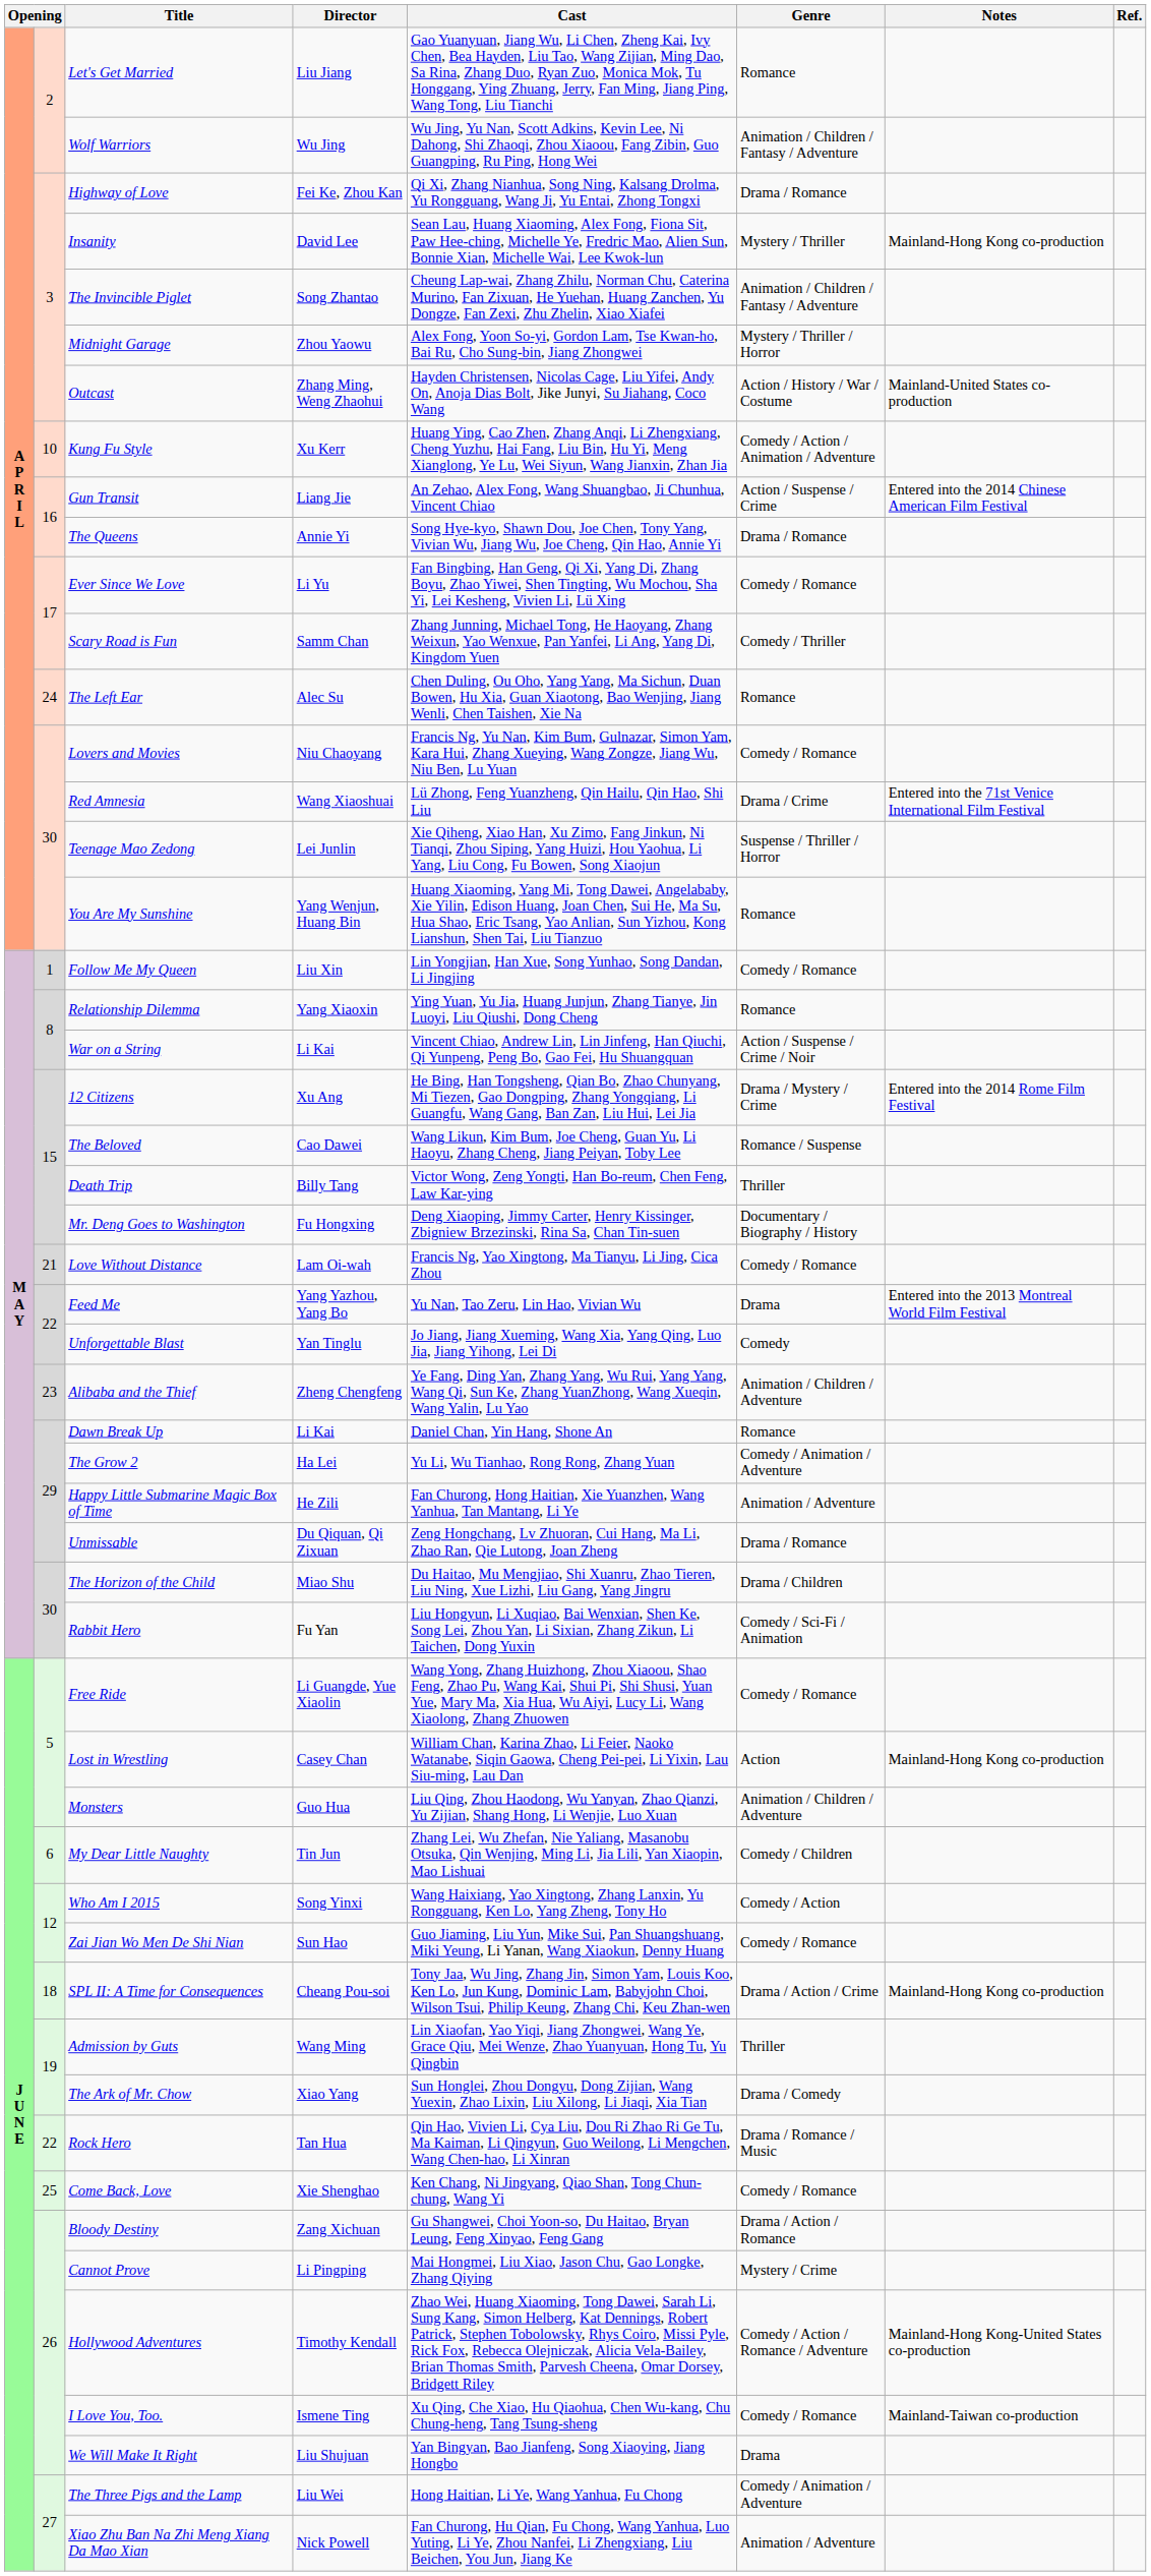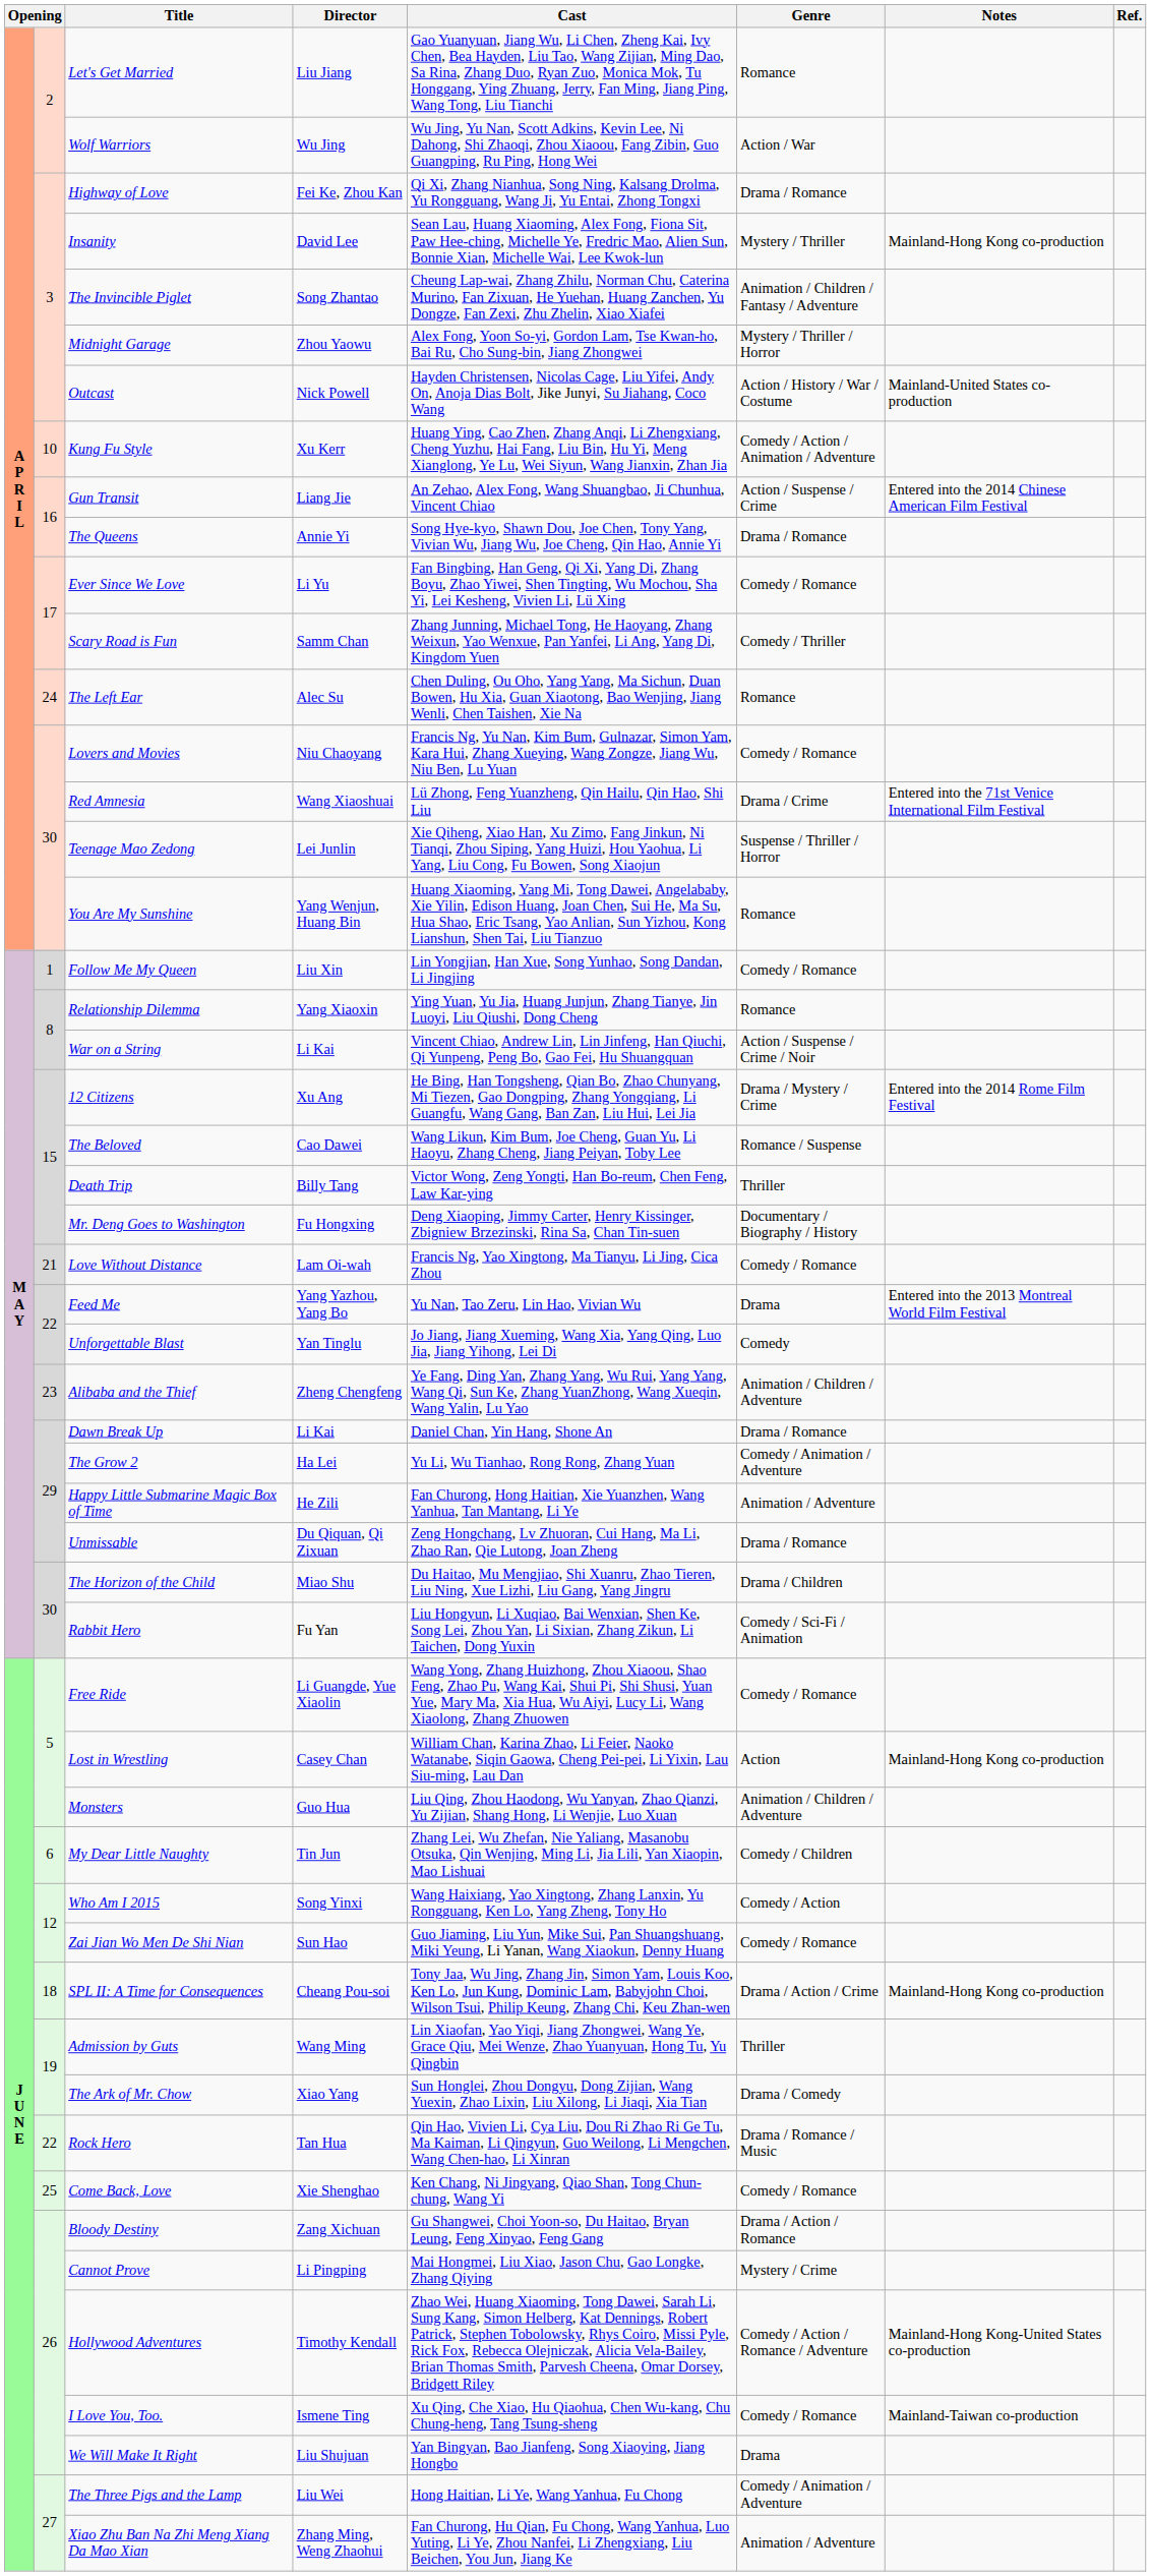Wolf Warriors | Genre: Animation / Children / Fantasy / Adventure -> Action / War
Outcast | Director: Zhang Ming, Weng Zhaohui -> Nick Powell
Dawn Break Up | Genre: Romance -> Drama / Romance
Xiao Zhu Ban Na Zhi Meng Xiang Da Mao Xian | Director: Nick Powell -> Zhang Ming, Weng Zhaohui
